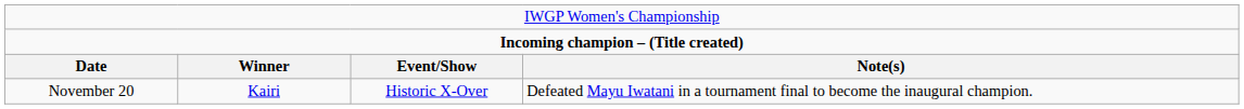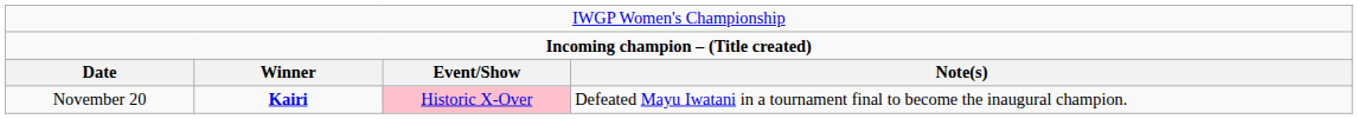November 20 | column 2: normal -> bold
November 20 | column 3: no background -> pink background
